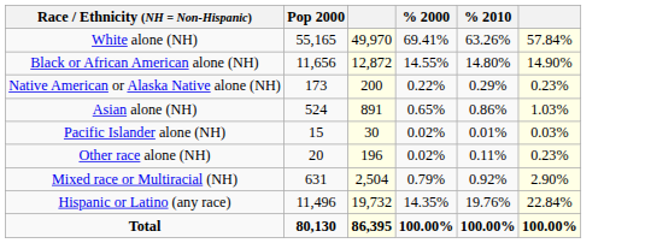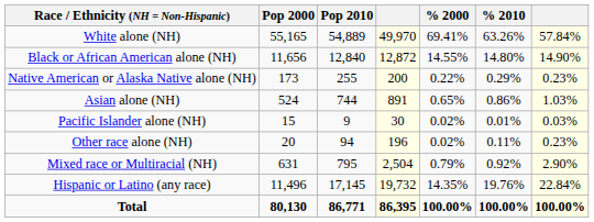+ column: Pop 2010 | 54,889 | 12,840 | 255 | 744 | 9 | 94 | 795 | 17,145 | 86,771
